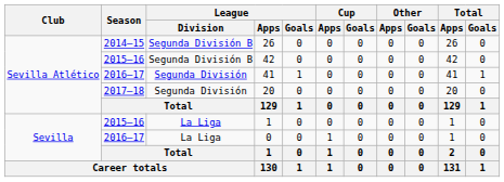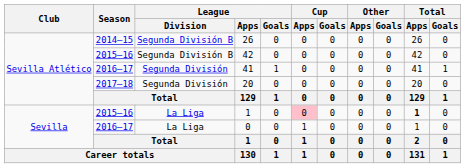2015–16 / 1 | Cup / Apps: no background -> pink background
2015–16 / 1 | Total / Apps: normal -> bold
